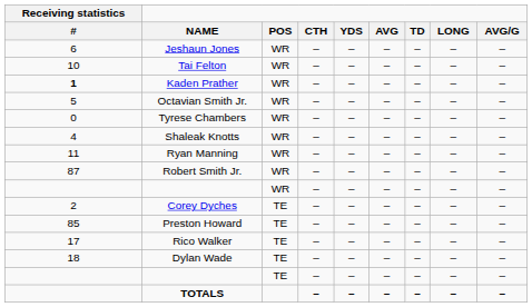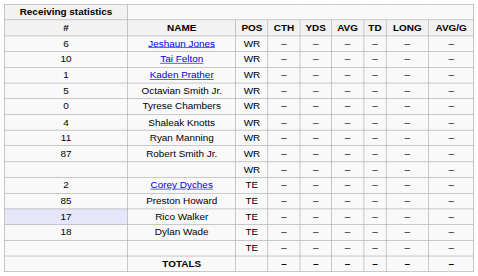Kaden Prather | Receiving statistics / #: bold -> normal
Rico Walker | Receiving statistics / #: no background -> lavender background
